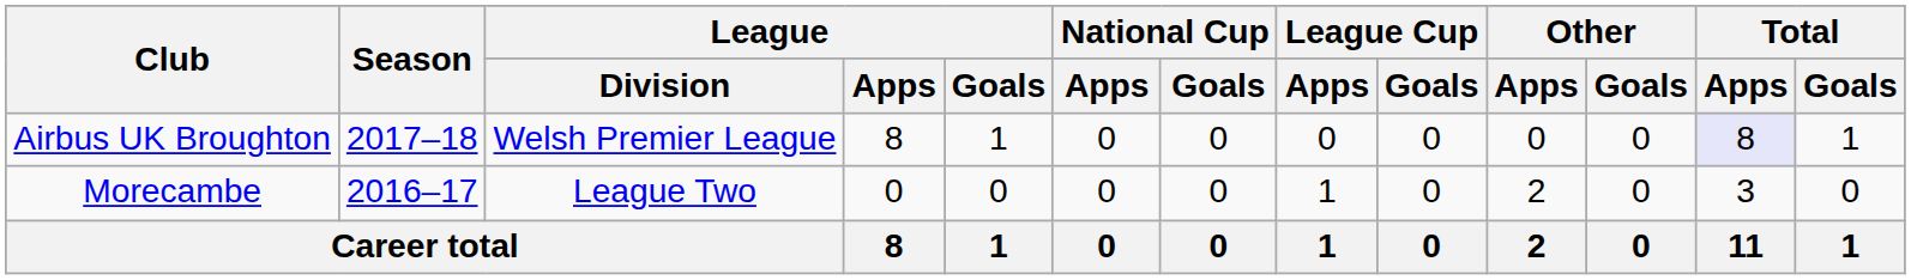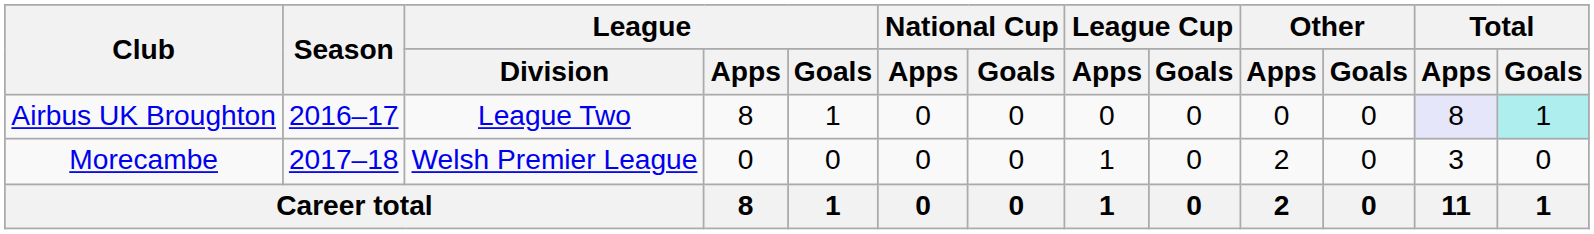Airbus UK Broughton | Season: 2017–18 -> 2016–17
Airbus UK Broughton | League / Division: Welsh Premier League -> League Two
Airbus UK Broughton | Total / Goals: no background -> paleturquoise background
Morecambe | Season: 2016–17 -> 2017–18
Morecambe | League / Division: League Two -> Welsh Premier League
